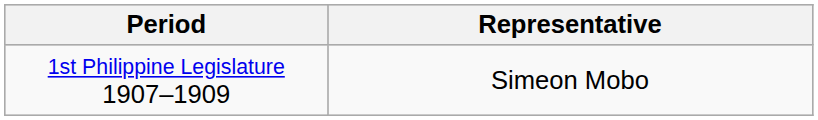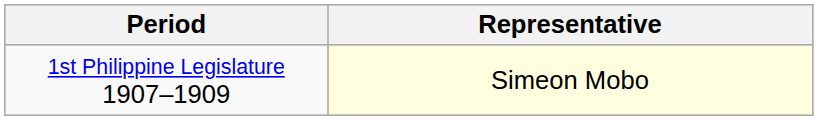1st Philippine Legislature 1907–1909 | Representative: no background -> lightyellow background
